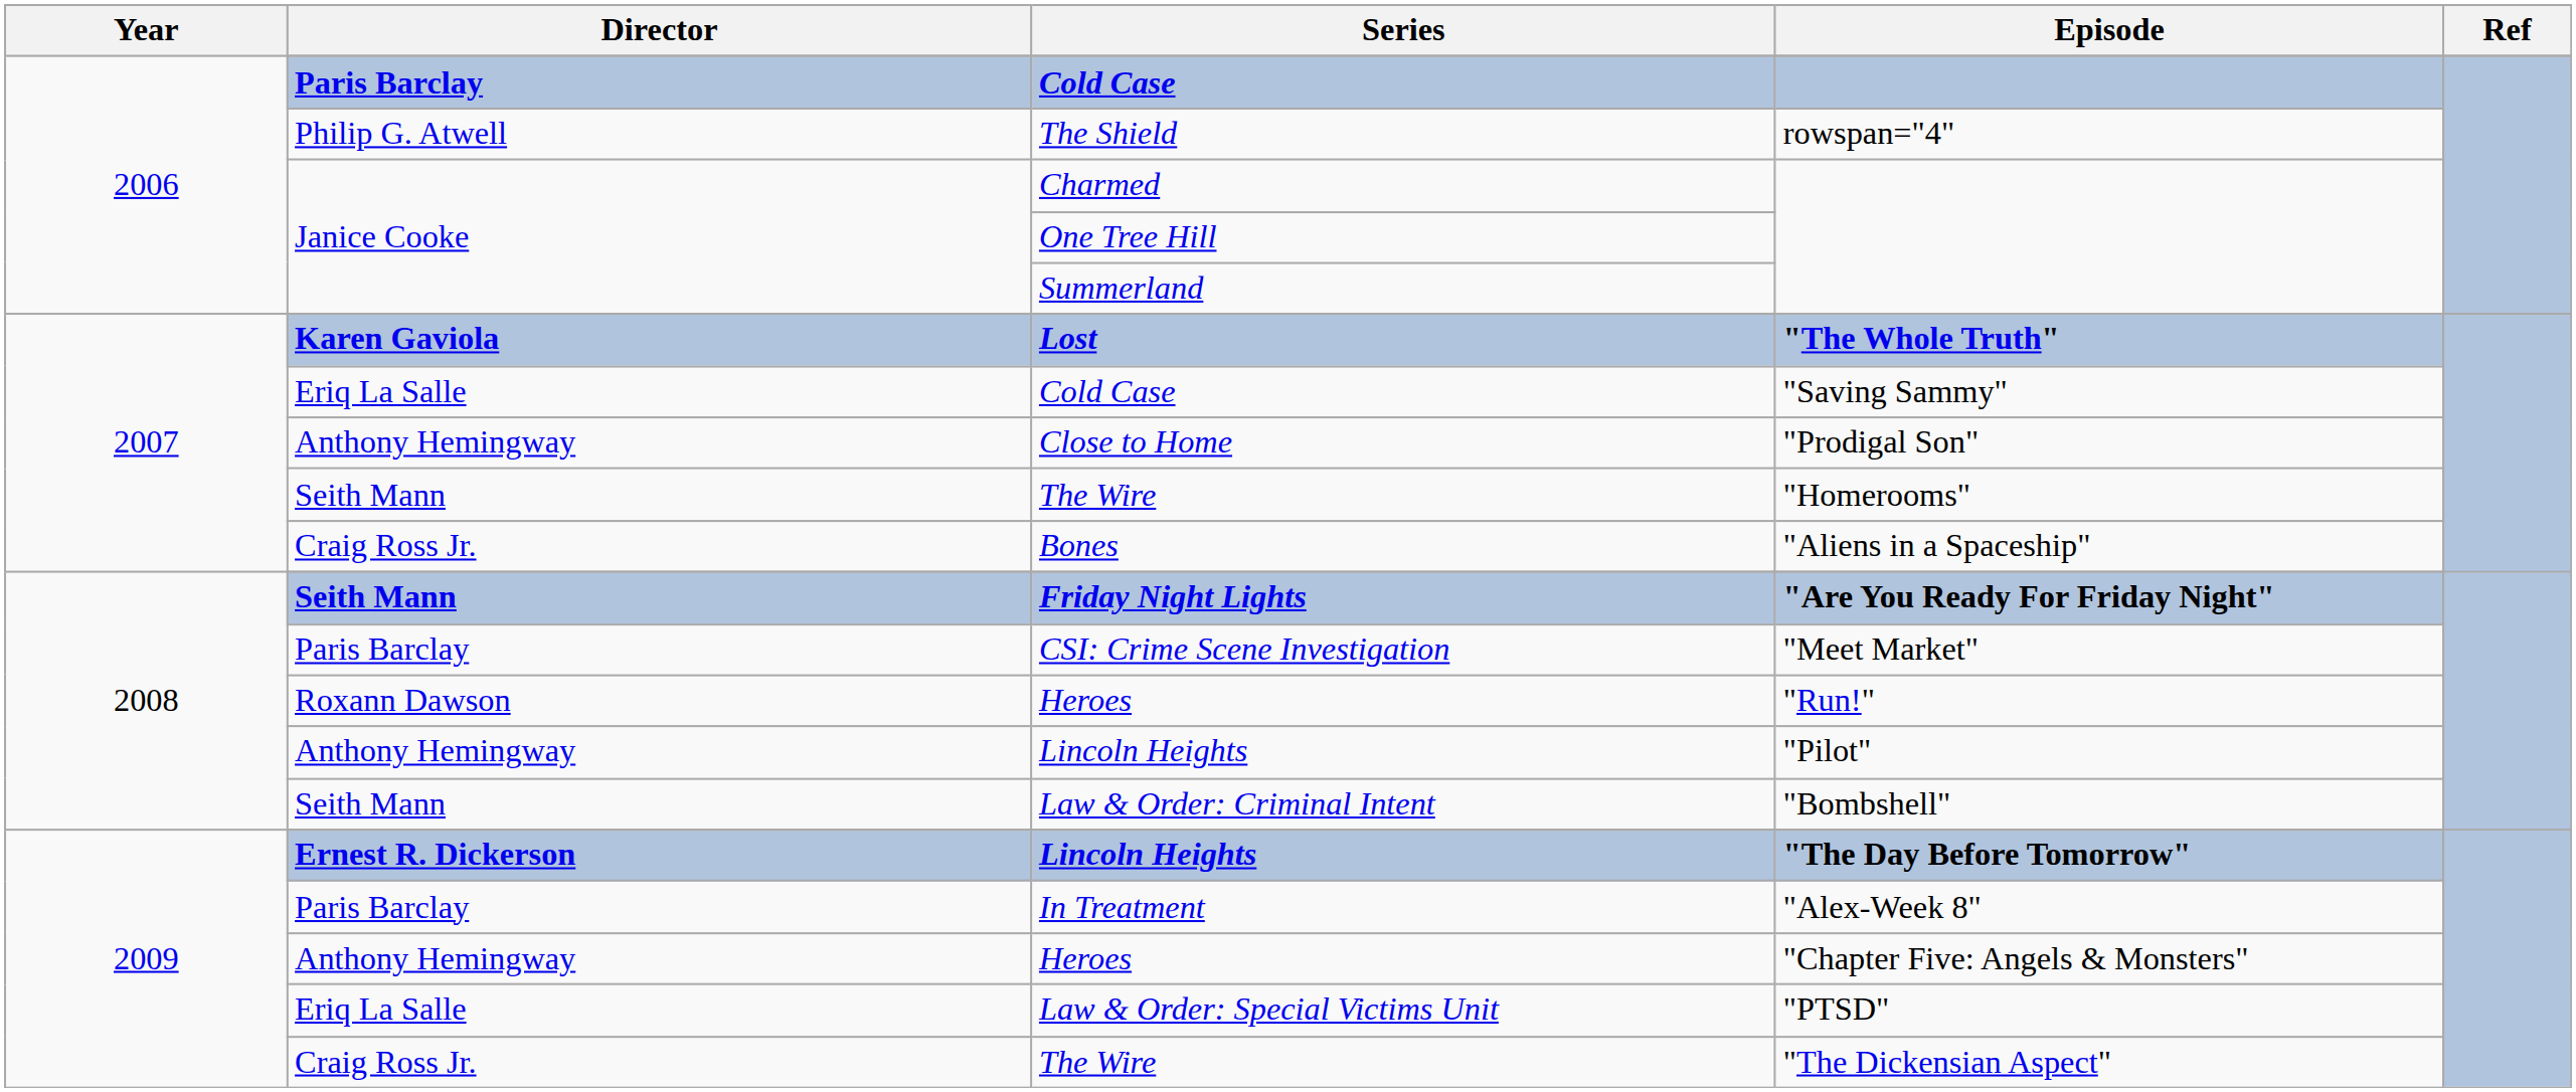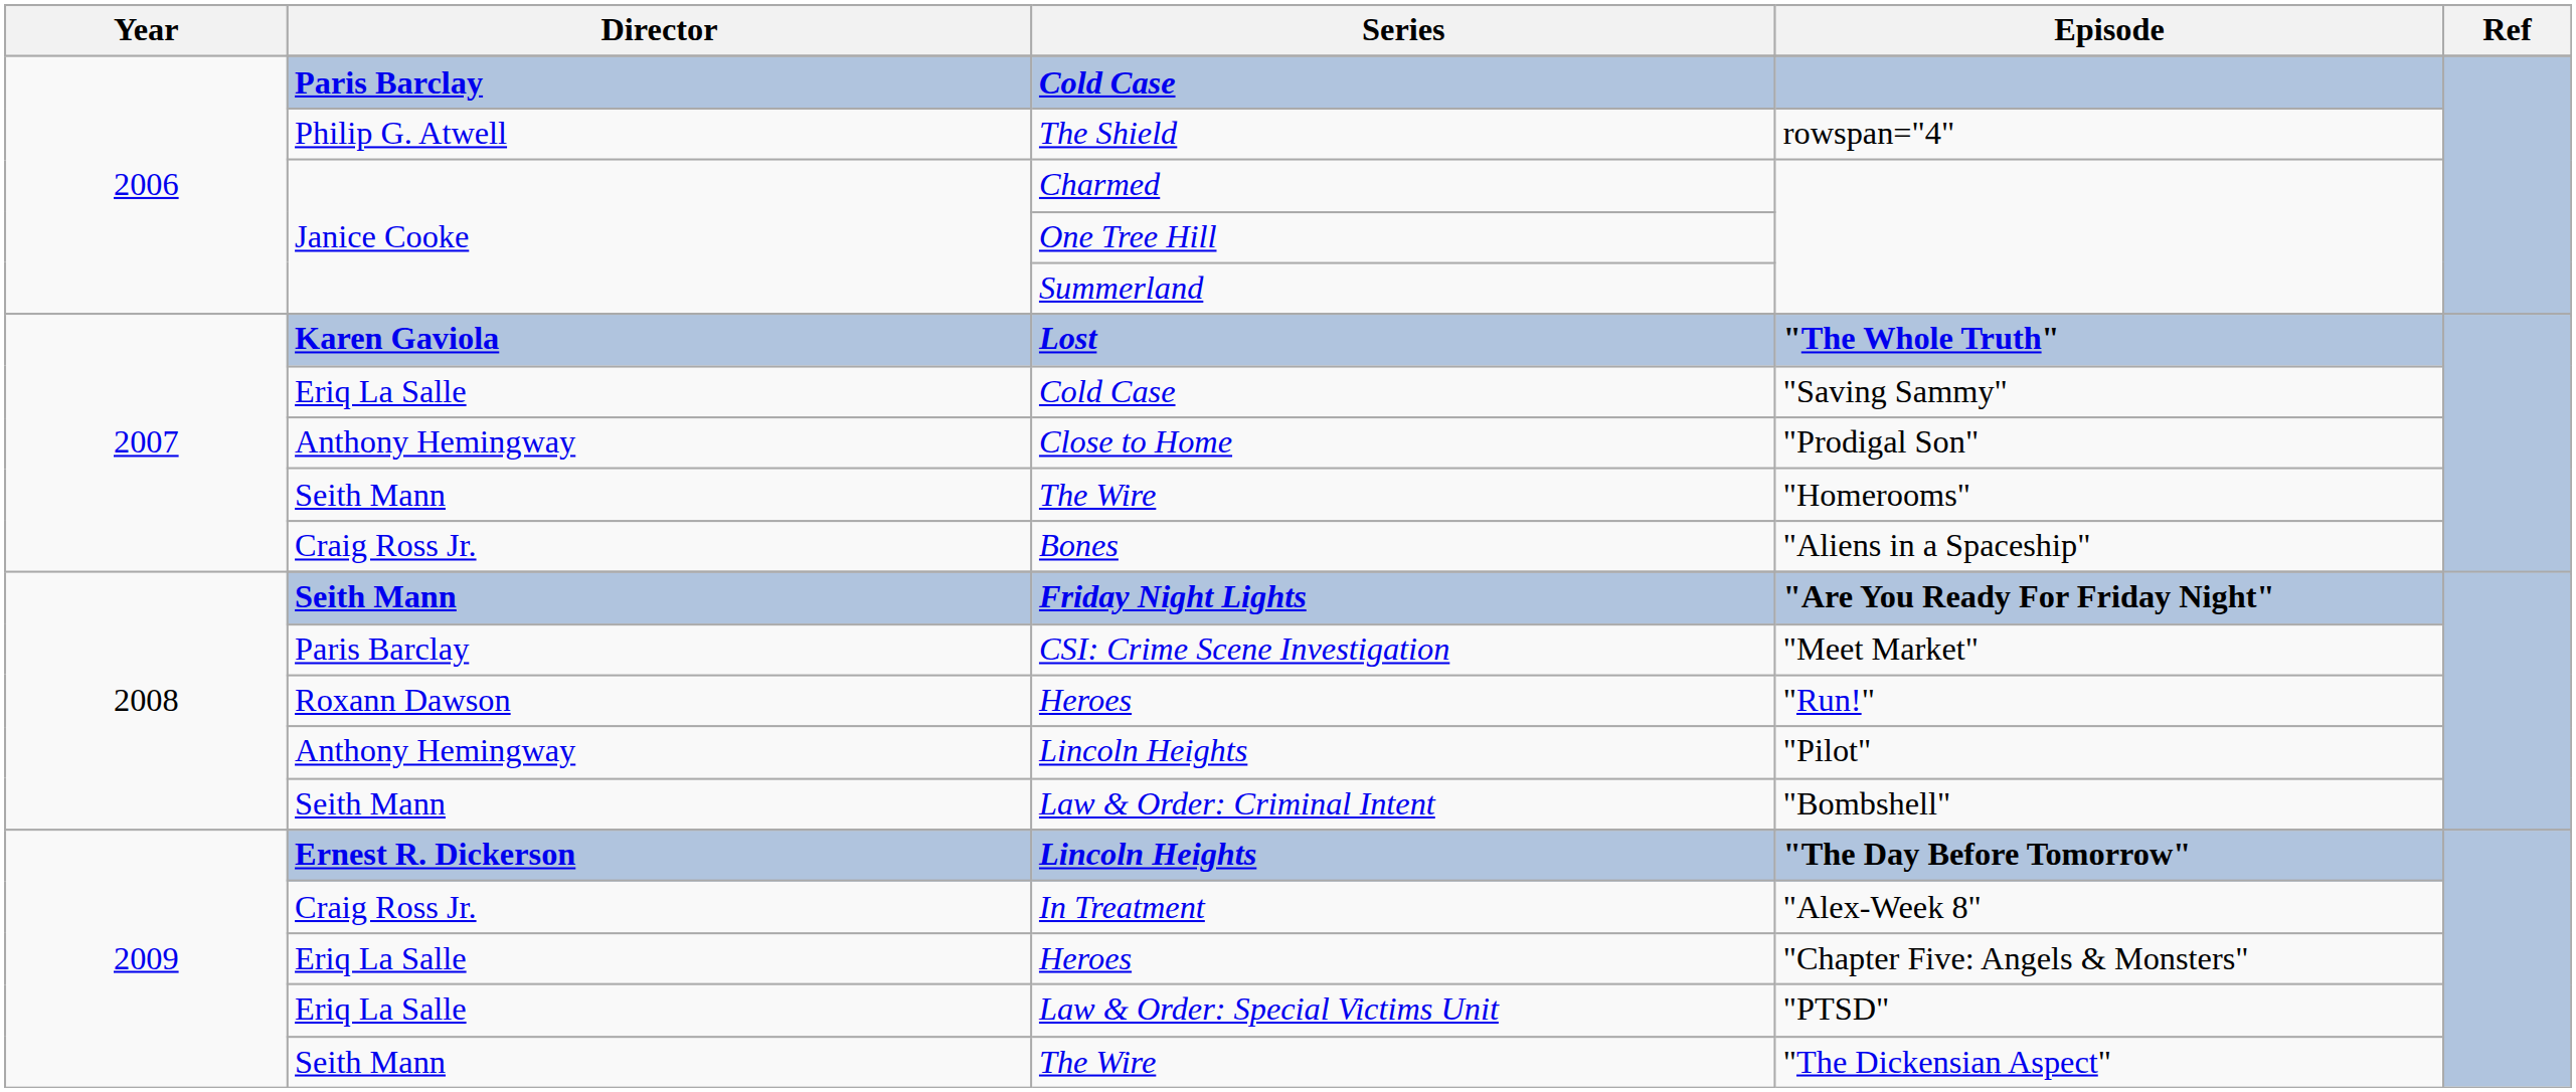In Treatment | Director: Paris Barclay -> Craig Ross Jr.
2009 / Heroes | Director: Anthony Hemingway -> Eriq La Salle
2009 / The Wire | Director: Craig Ross Jr. -> Seith Mann
